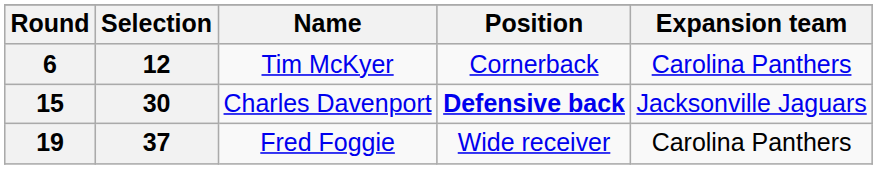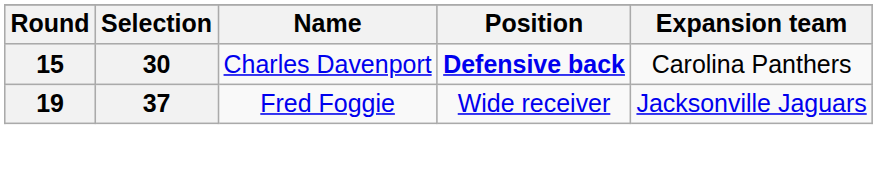- row: 6 | 12 | Tim McKyer | Cornerback | Carolina Panthers
15 | Expansion team: Jacksonville Jaguars -> Carolina Panthers
19 | Expansion team: Carolina Panthers -> Jacksonville Jaguars
